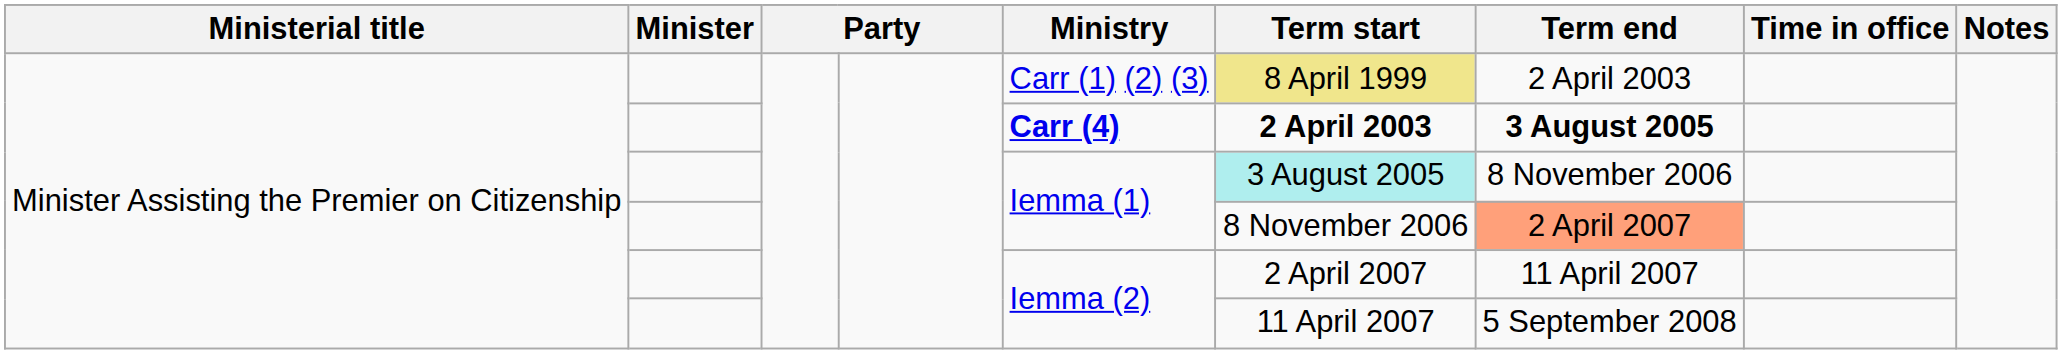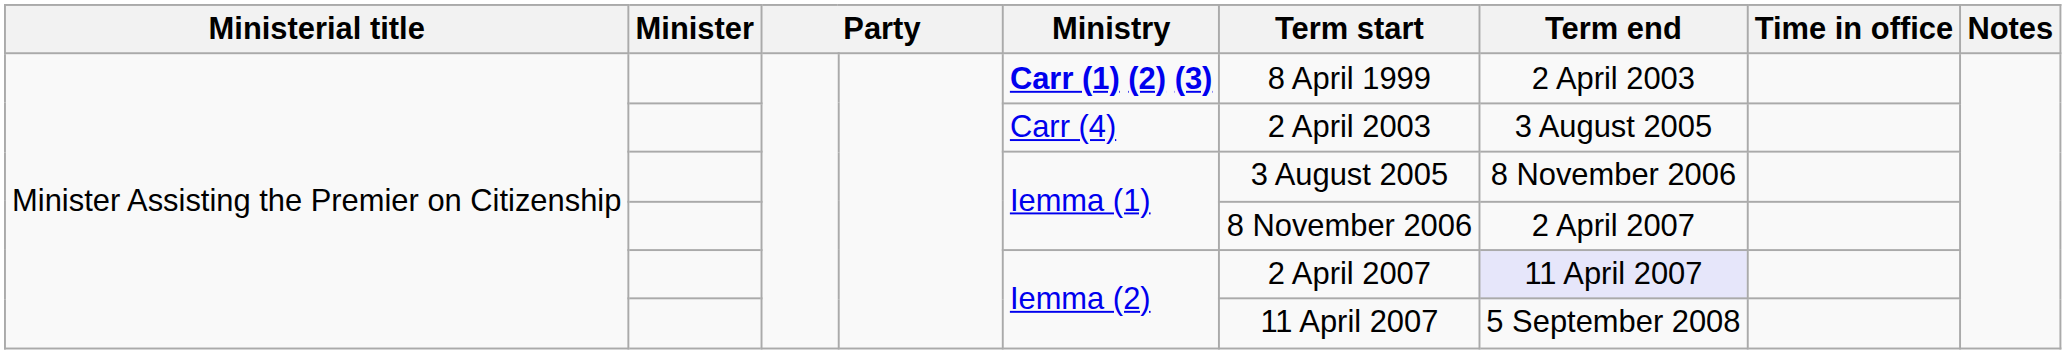row 2 | Ministry: normal -> bold
row 2 | Term start: khaki background -> no background
row 3 | Ministry: bold -> normal
row 3 | Term start: bold -> normal
row 3 | Term end: bold -> normal
row 4 | Term start: paleturquoise background -> no background
row 5 | Term end: lightsalmon background -> no background
row 6 | Term end: no background -> lavender background
